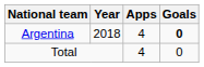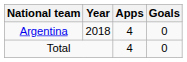Argentina | Goals: bold -> normal
